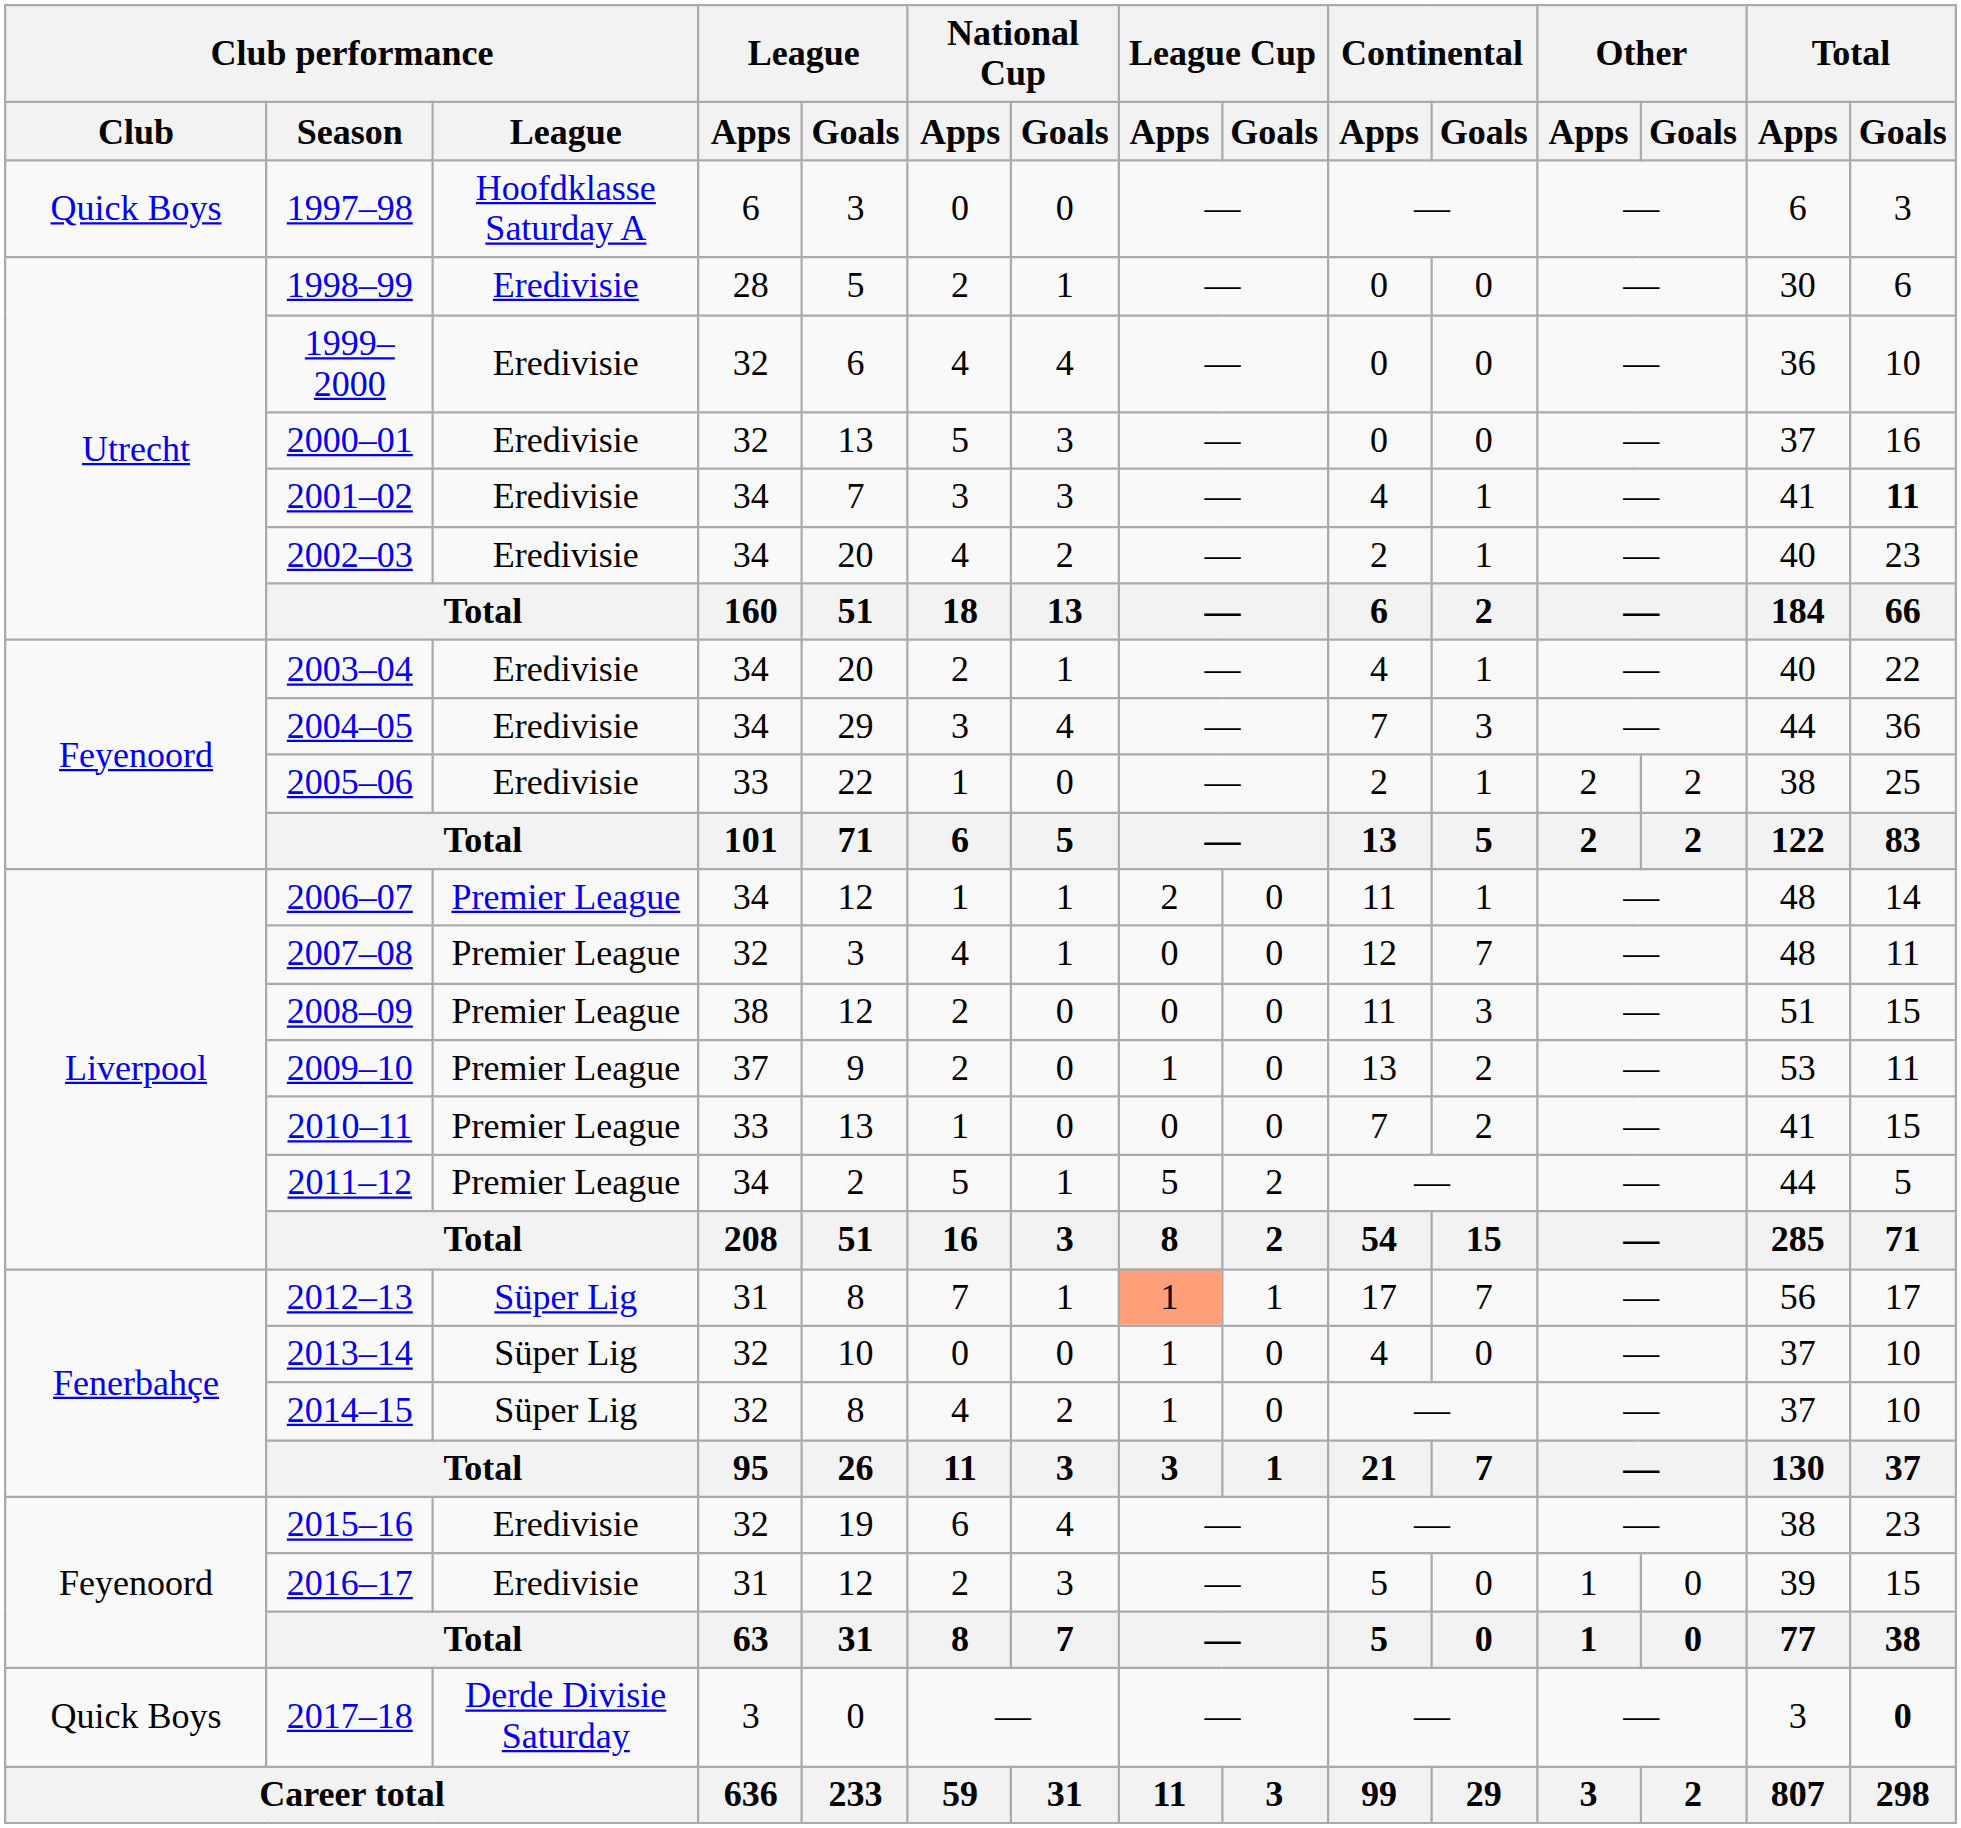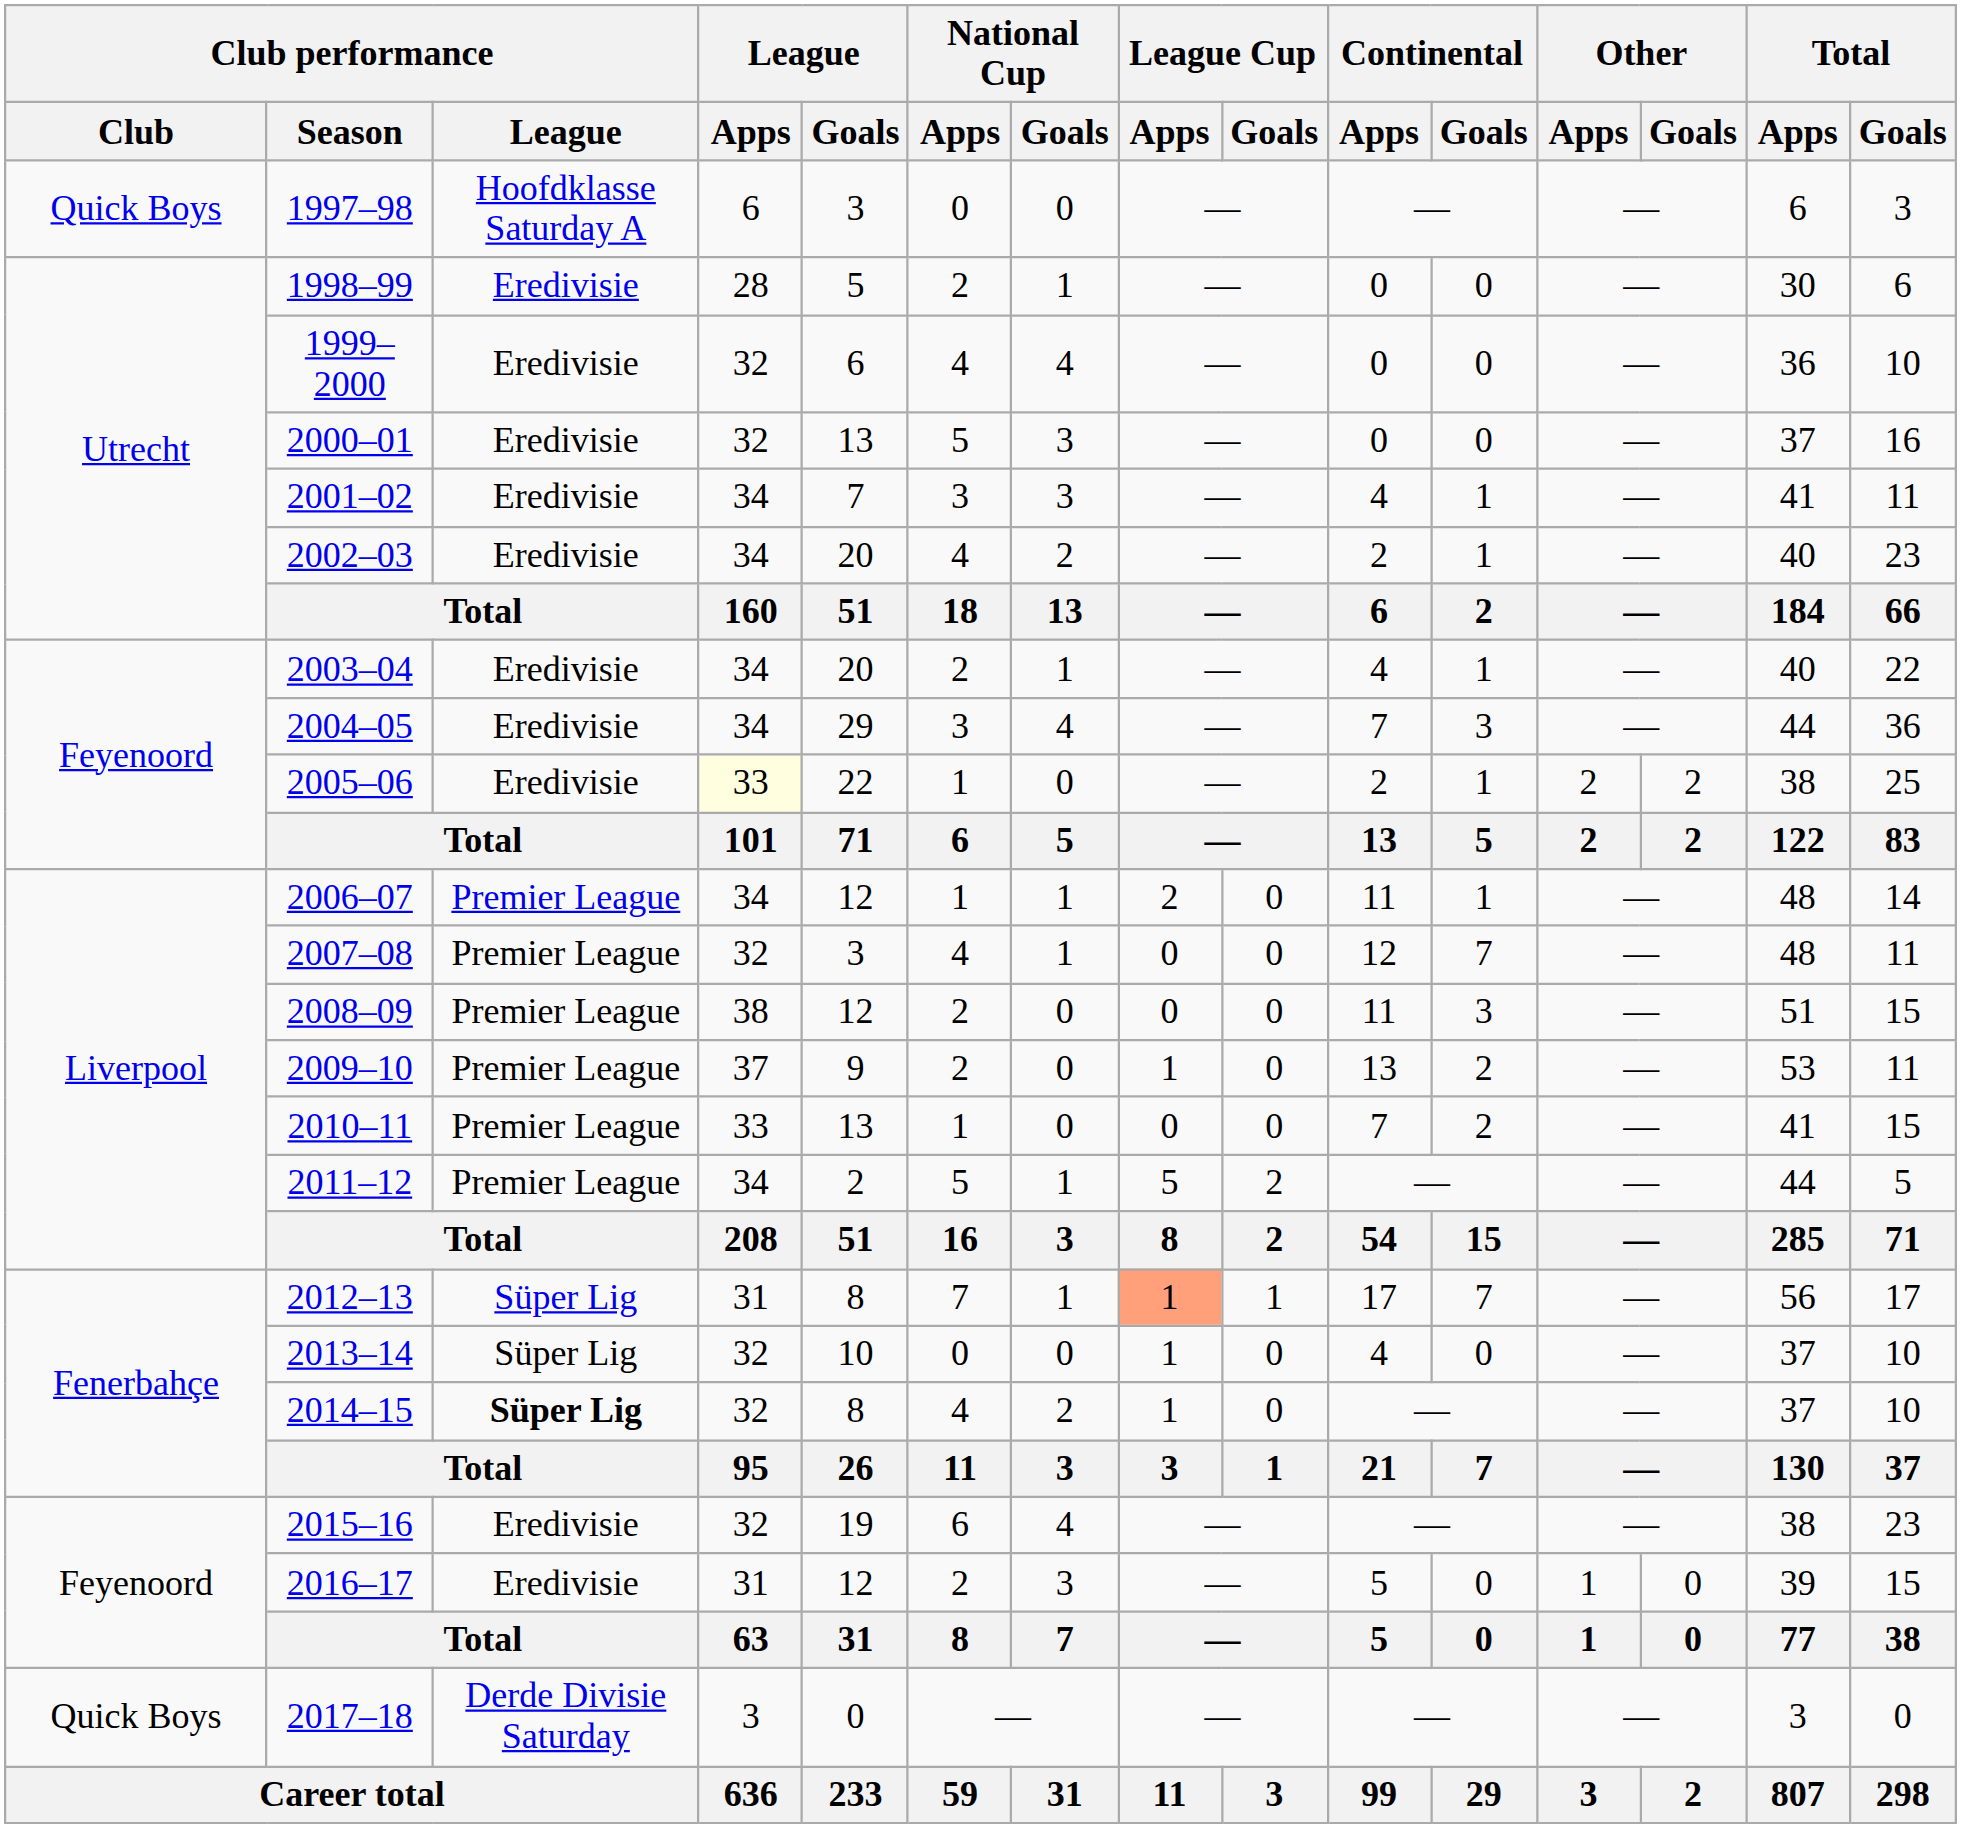2001–02 | Total / Goals: bold -> normal
2005–06 | League / Apps: no background -> lightyellow background
2014–15 | Club performance / League: normal -> bold
2017–18 | Total / Goals: bold -> normal
